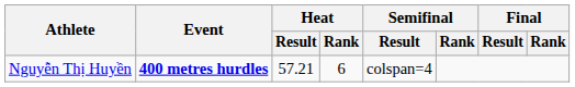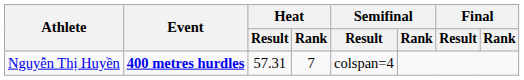Nguyễn Thị Huyền | Heat / Result: 57.21 -> 57.31
Nguyễn Thị Huyền | Heat / Rank: 6 -> 7
